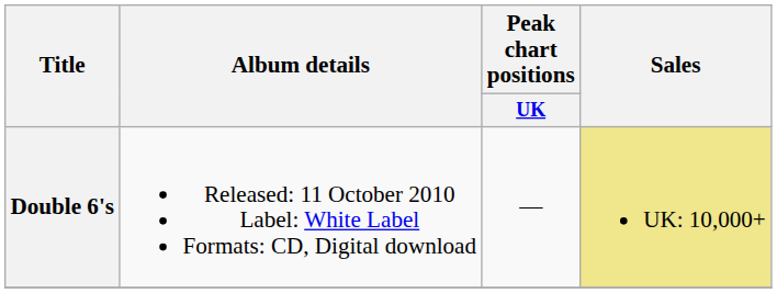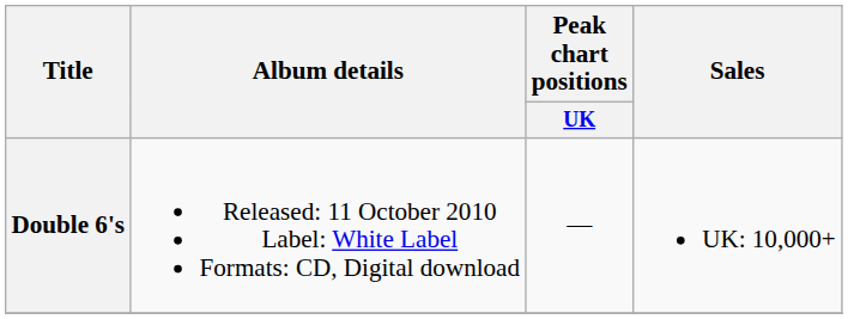Double 6's | Sales: khaki background -> no background
